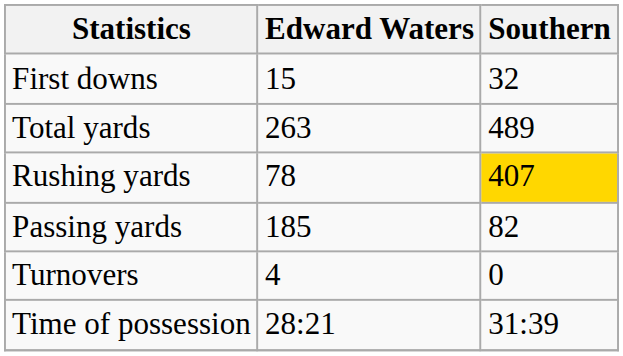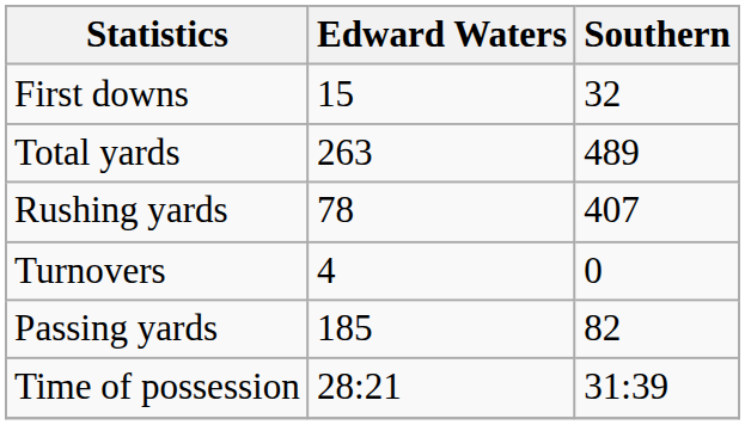Rushing yards | Southern: gold background -> no background
rows swapped: Passing yards <-> Turnovers
